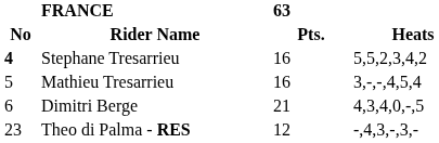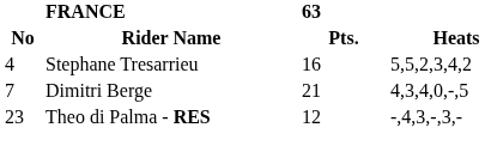Stephane Tresarrieu | No: bold -> normal
- row: 5 | Mathieu Tresarrieu | 16 | 3,-,-,4,5,4
Dimitri Berge | No: 6 -> 7
